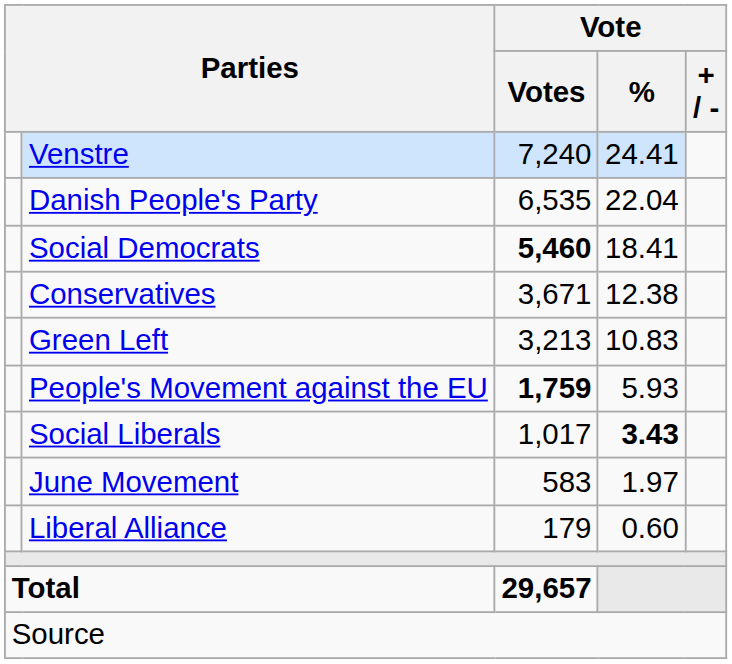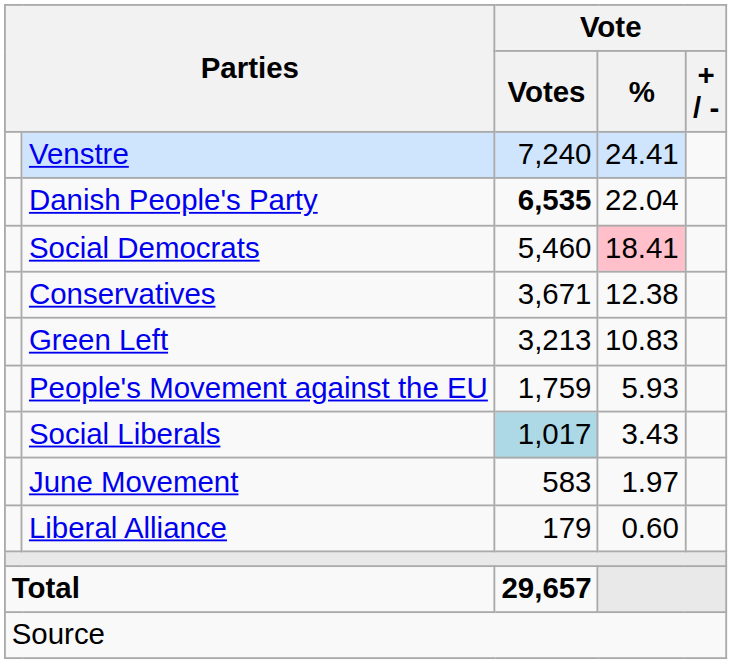Danish People's Party | Vote / Votes: normal -> bold
Social Democrats | Vote / Votes: bold -> normal
Social Democrats | Vote / %: no background -> pink background
People's Movement against the EU | Vote / Votes: bold -> normal
Social Liberals | Vote / Votes: no background -> lightblue background
Social Liberals | Vote / %: bold -> normal
